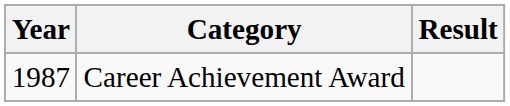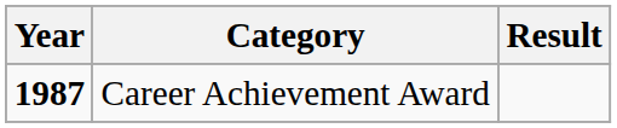row 2 | Year: normal -> bold
